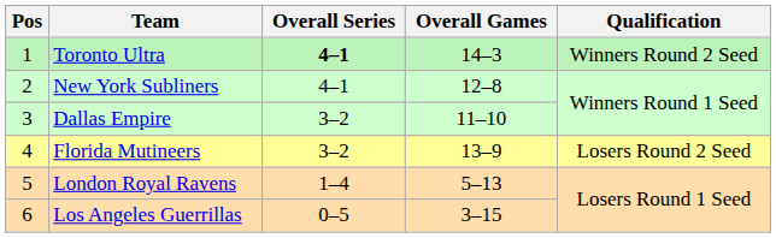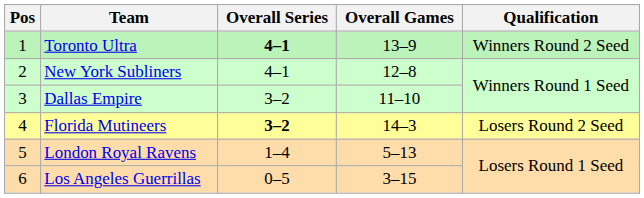Toronto Ultra | Overall Games: 14–3 -> 13–9
Florida Mutineers | Overall Series: normal -> bold
Florida Mutineers | Overall Games: 13–9 -> 14–3
